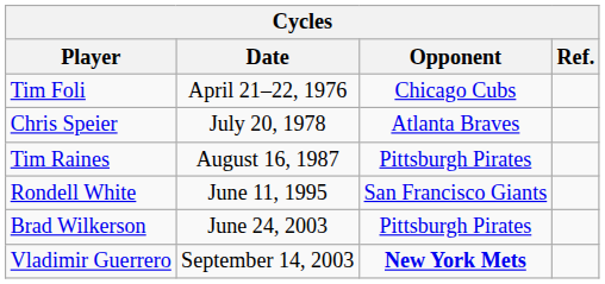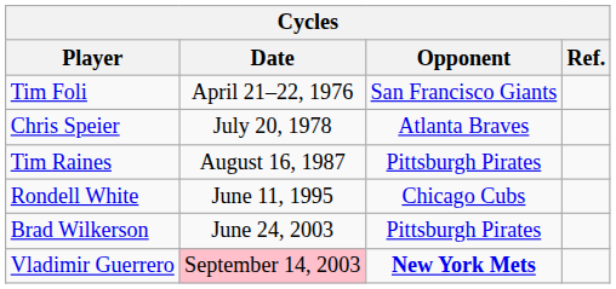Tim Foli | Opponent: Chicago Cubs -> San Francisco Giants
Rondell White | Opponent: San Francisco Giants -> Chicago Cubs
Vladimir Guerrero | Date: no background -> pink background
